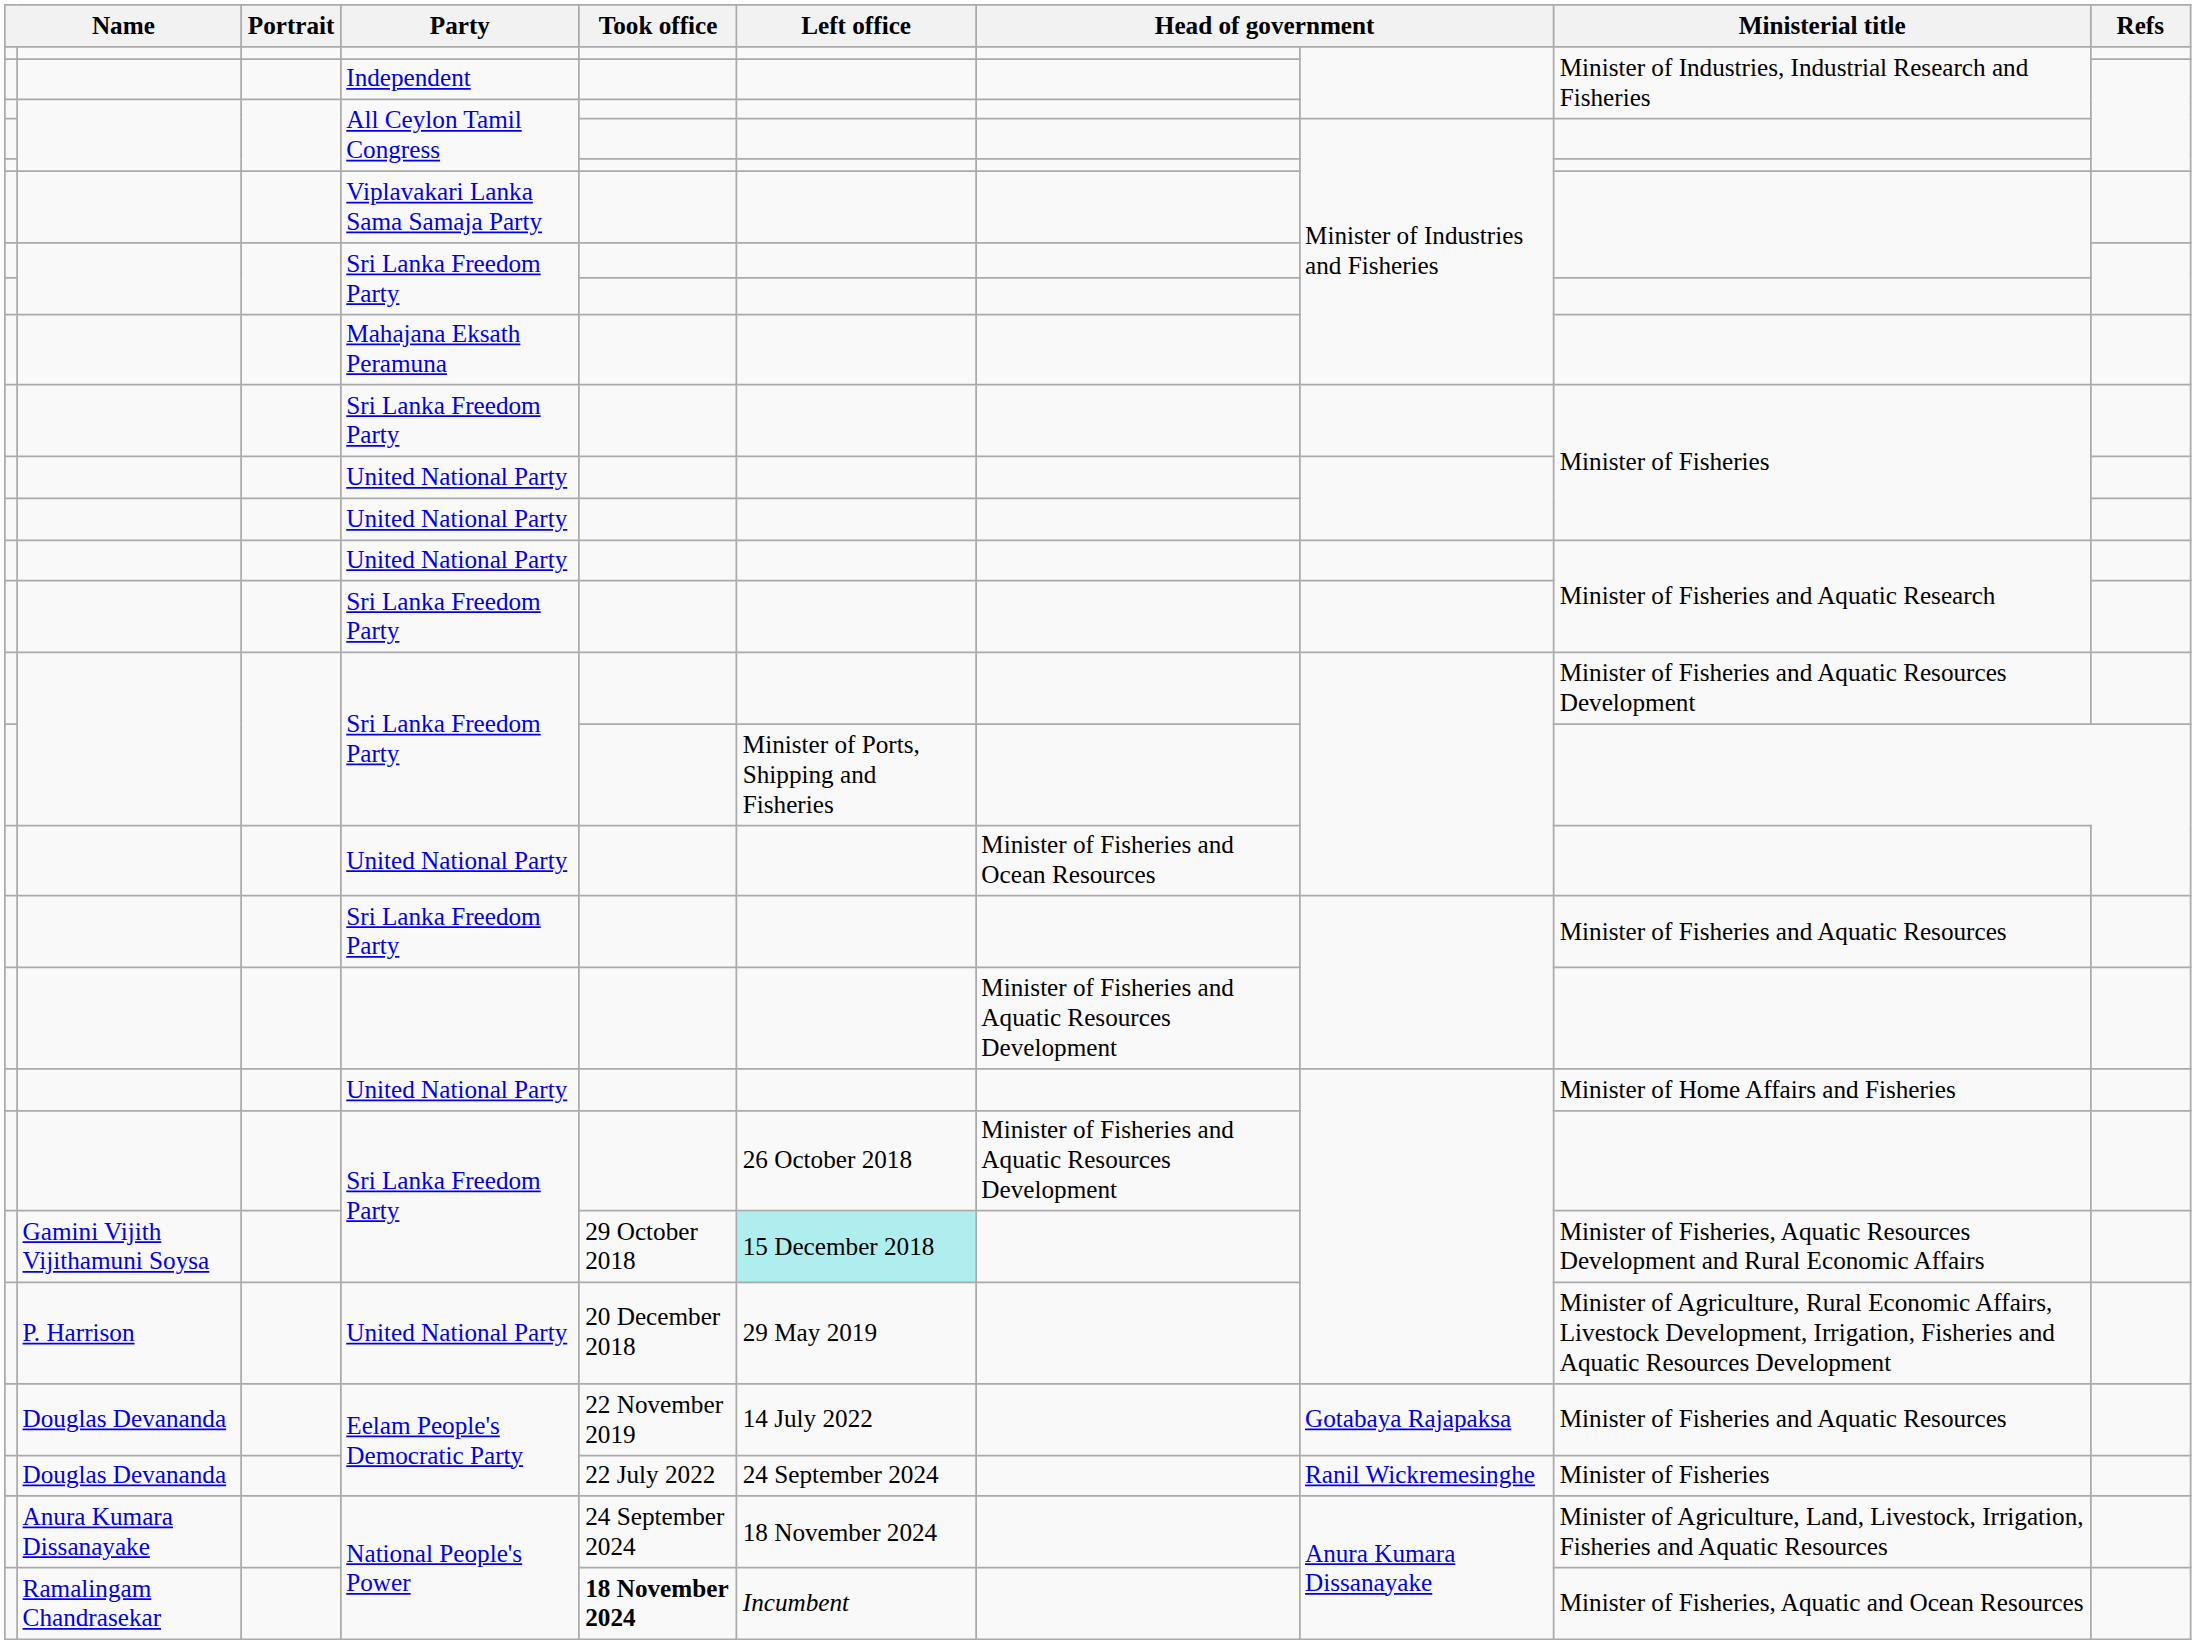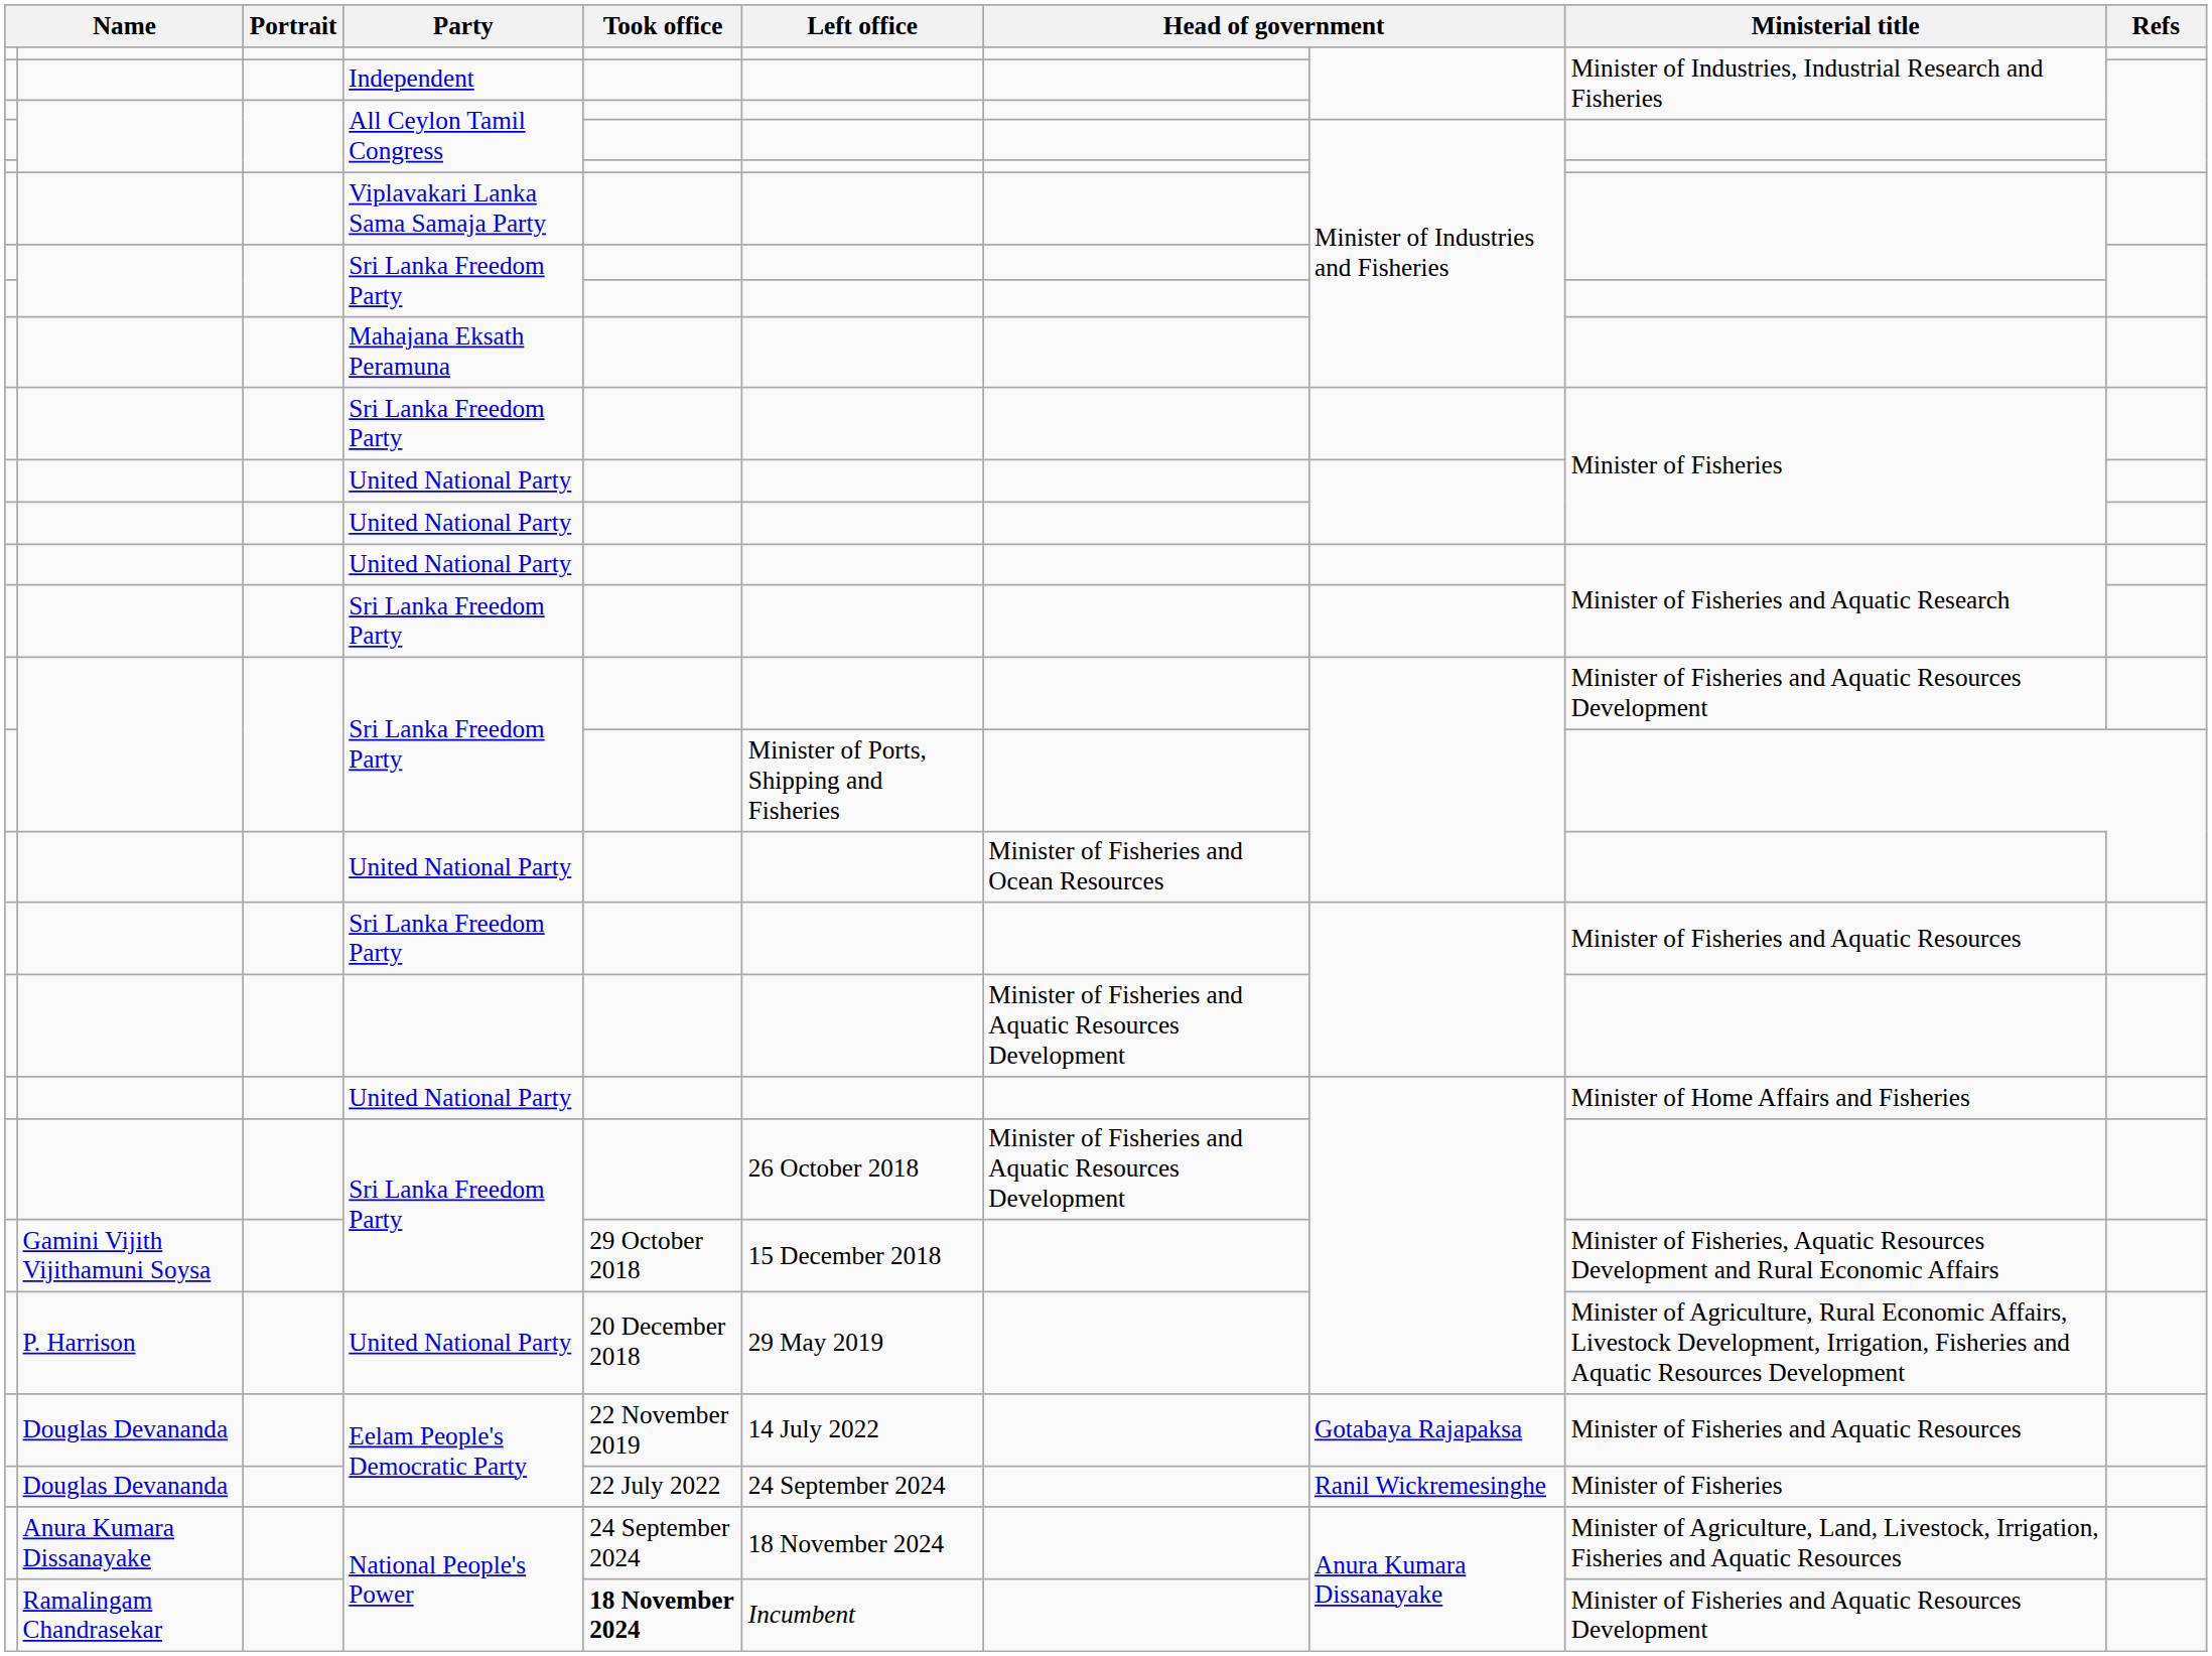Gamini Vijith Vijithamuni Soysa / Sri Lanka Freedom Party | Left office: paleturquoise background -> no background
Ramalingam Chandrasekar / National People's Power | Ministerial title: Minister of Fisheries, Aquatic and Ocean Resources -> Minister of Fisheries and Aquatic Resources Development
